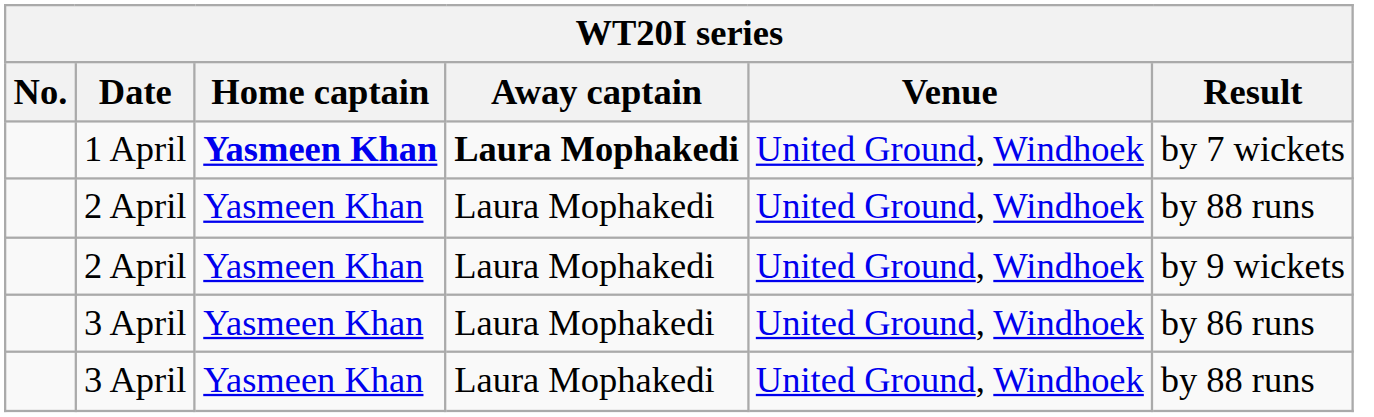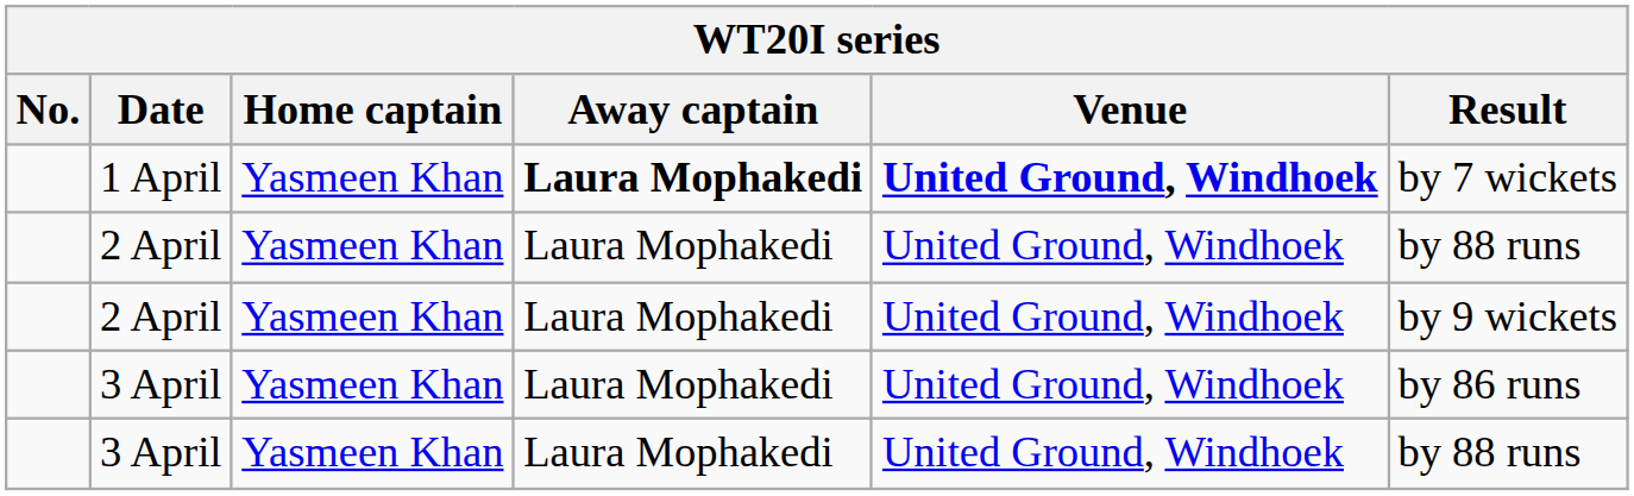1 April | Home captain: bold -> normal
1 April | Venue: normal -> bold
